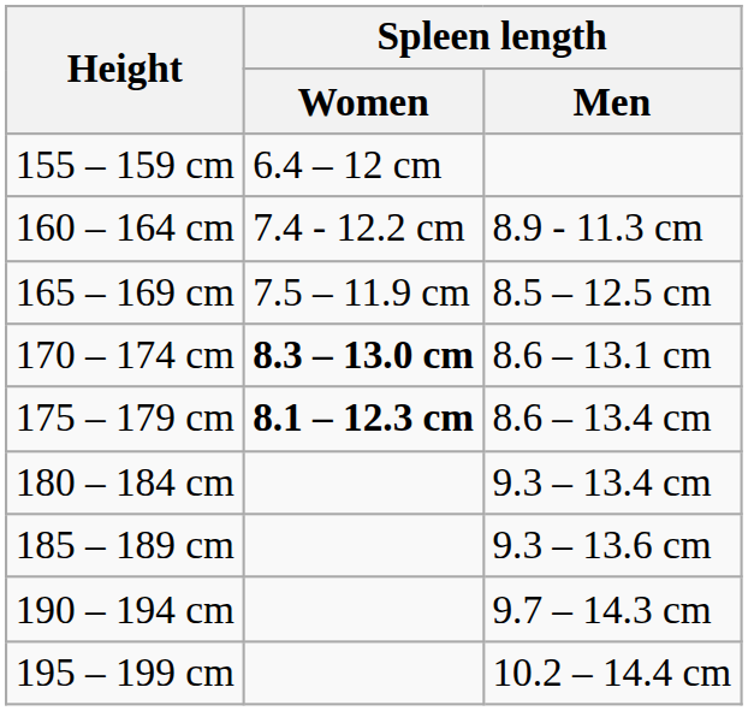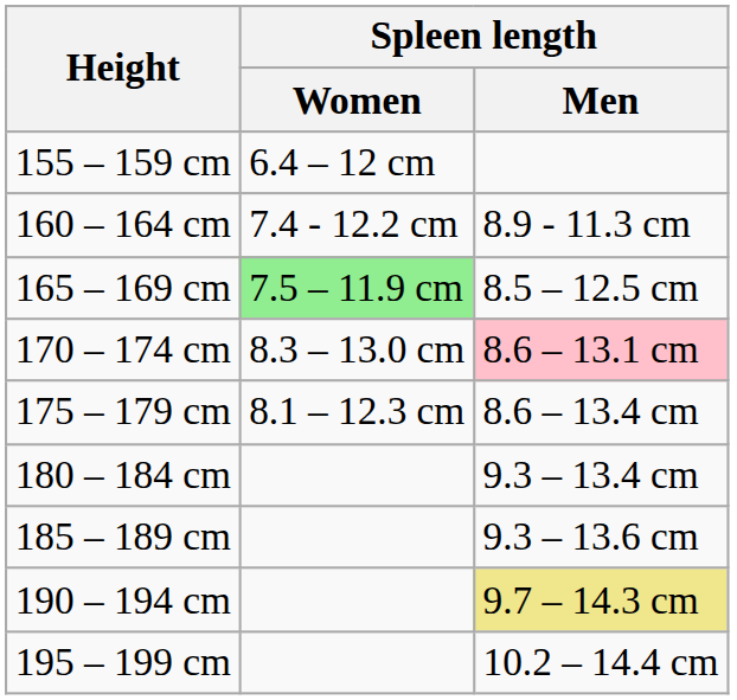165 – 169 cm | Spleen length / Women: no background -> lightgreen background
170 – 174 cm | Spleen length / Women: bold -> normal
170 – 174 cm | Spleen length / Men: no background -> pink background
175 – 179 cm | Spleen length / Women: bold -> normal
190 – 194 cm | Spleen length / Men: no background -> khaki background
